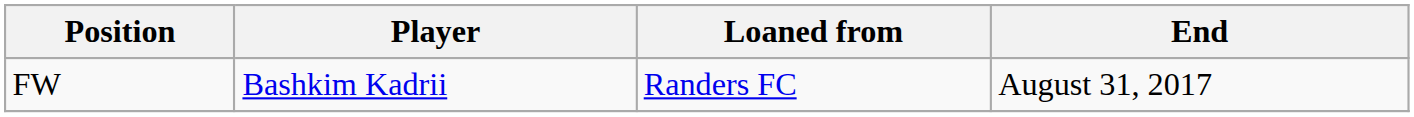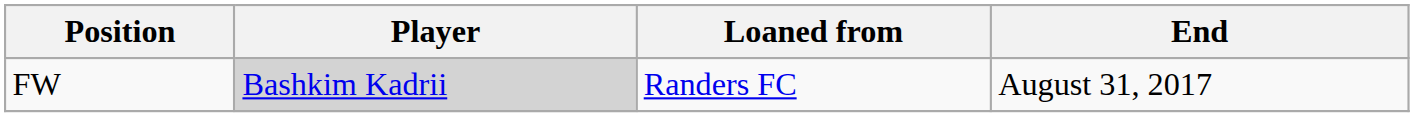FW | Player: no background -> lightgrey background
